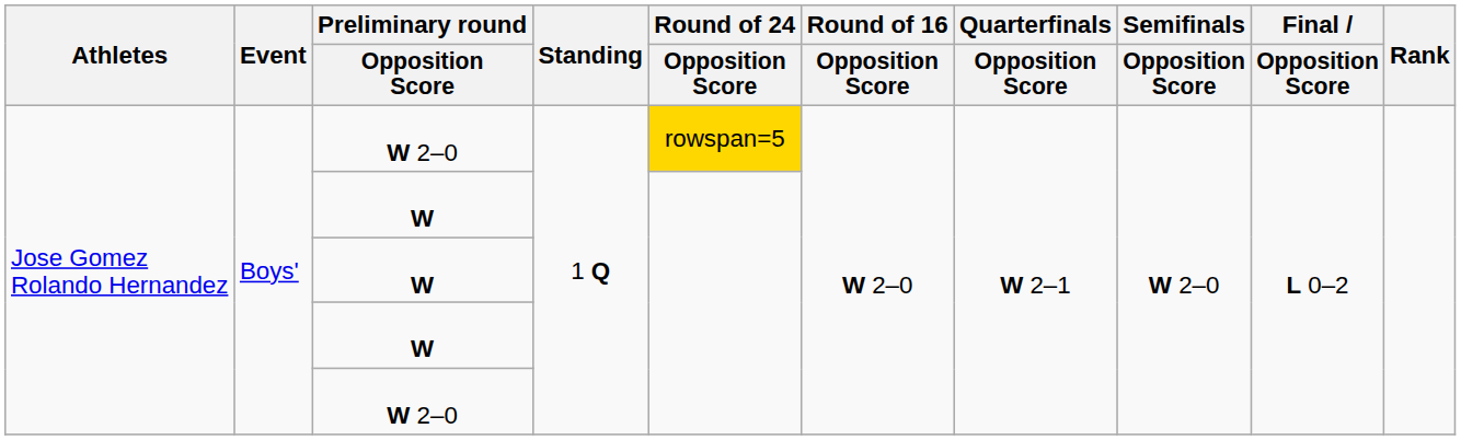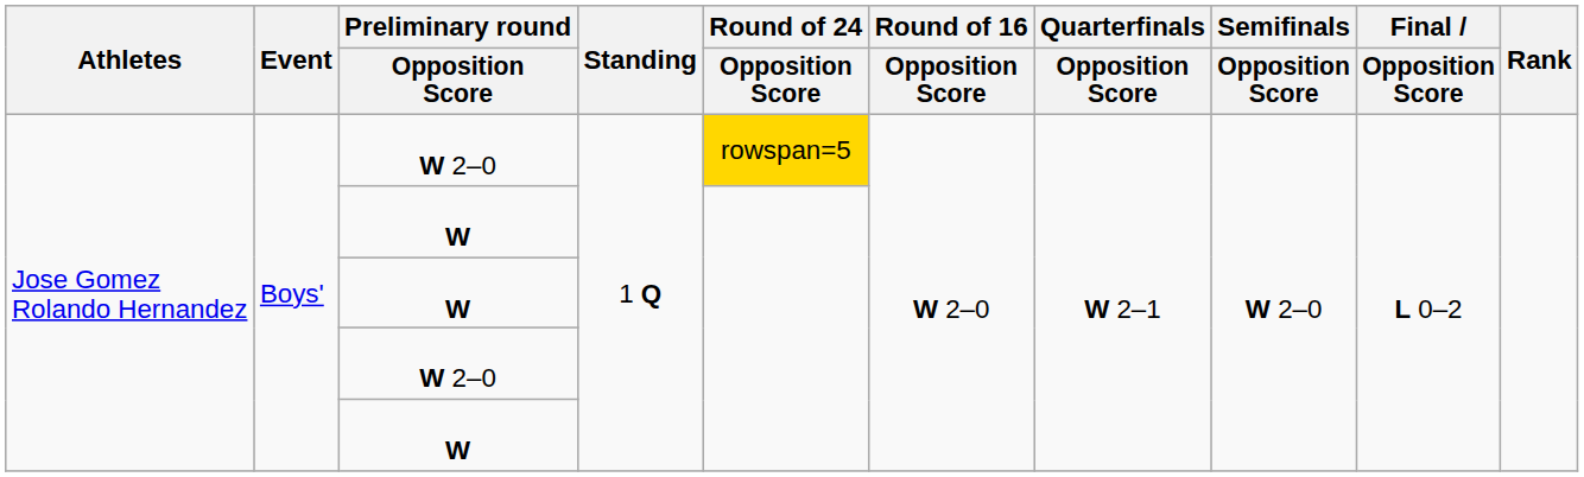row 6 | Preliminary round / Opposition Score: W -> W 2–0
row 7 | Preliminary round / Opposition Score: W 2–0 -> W
